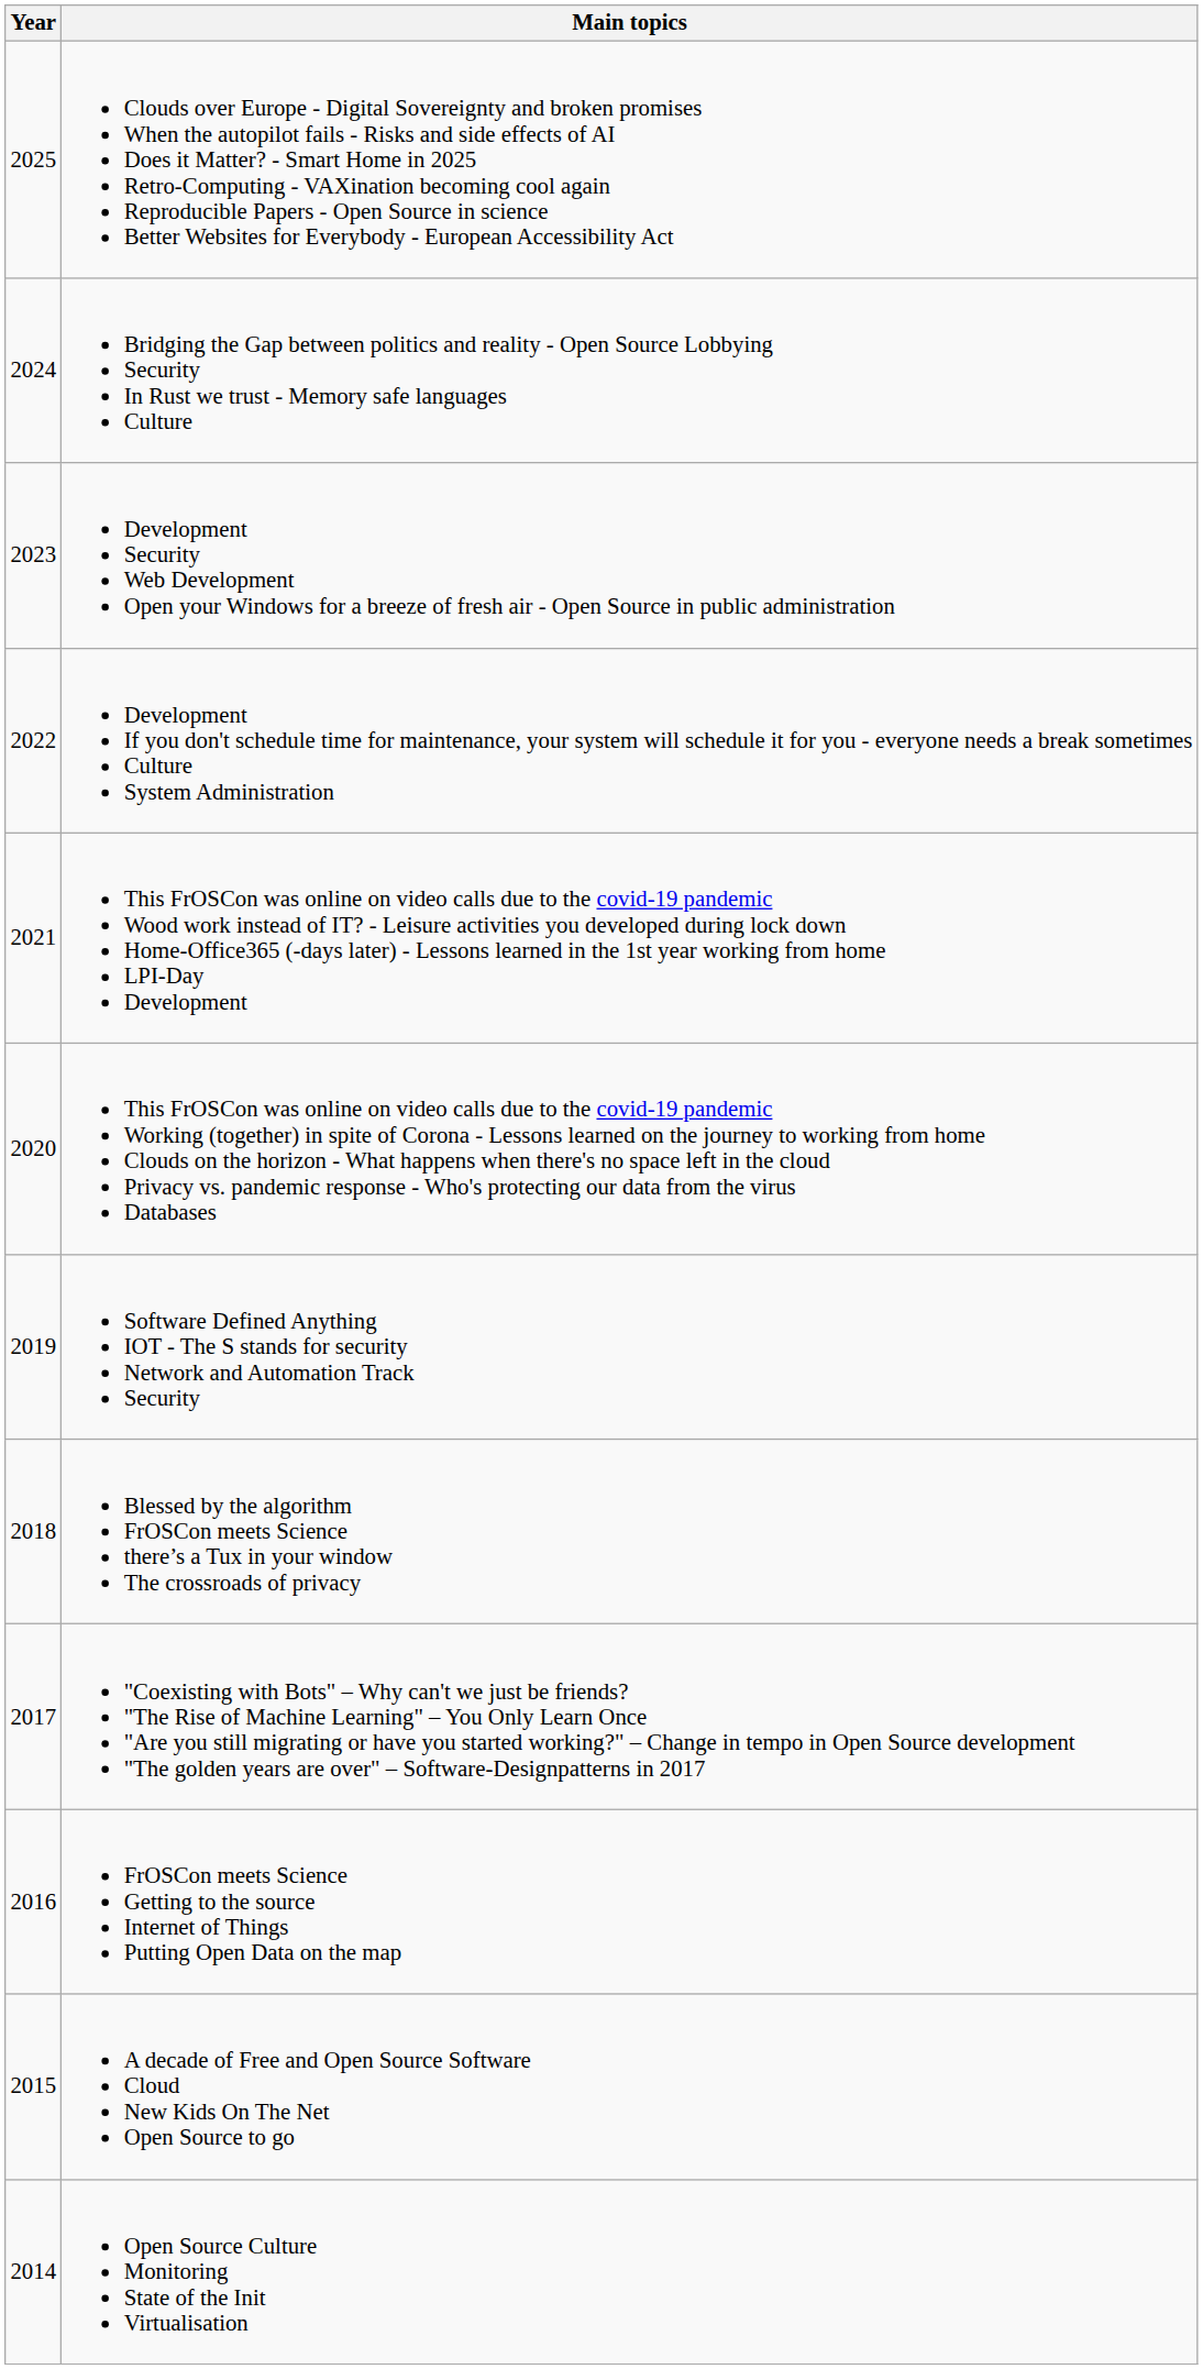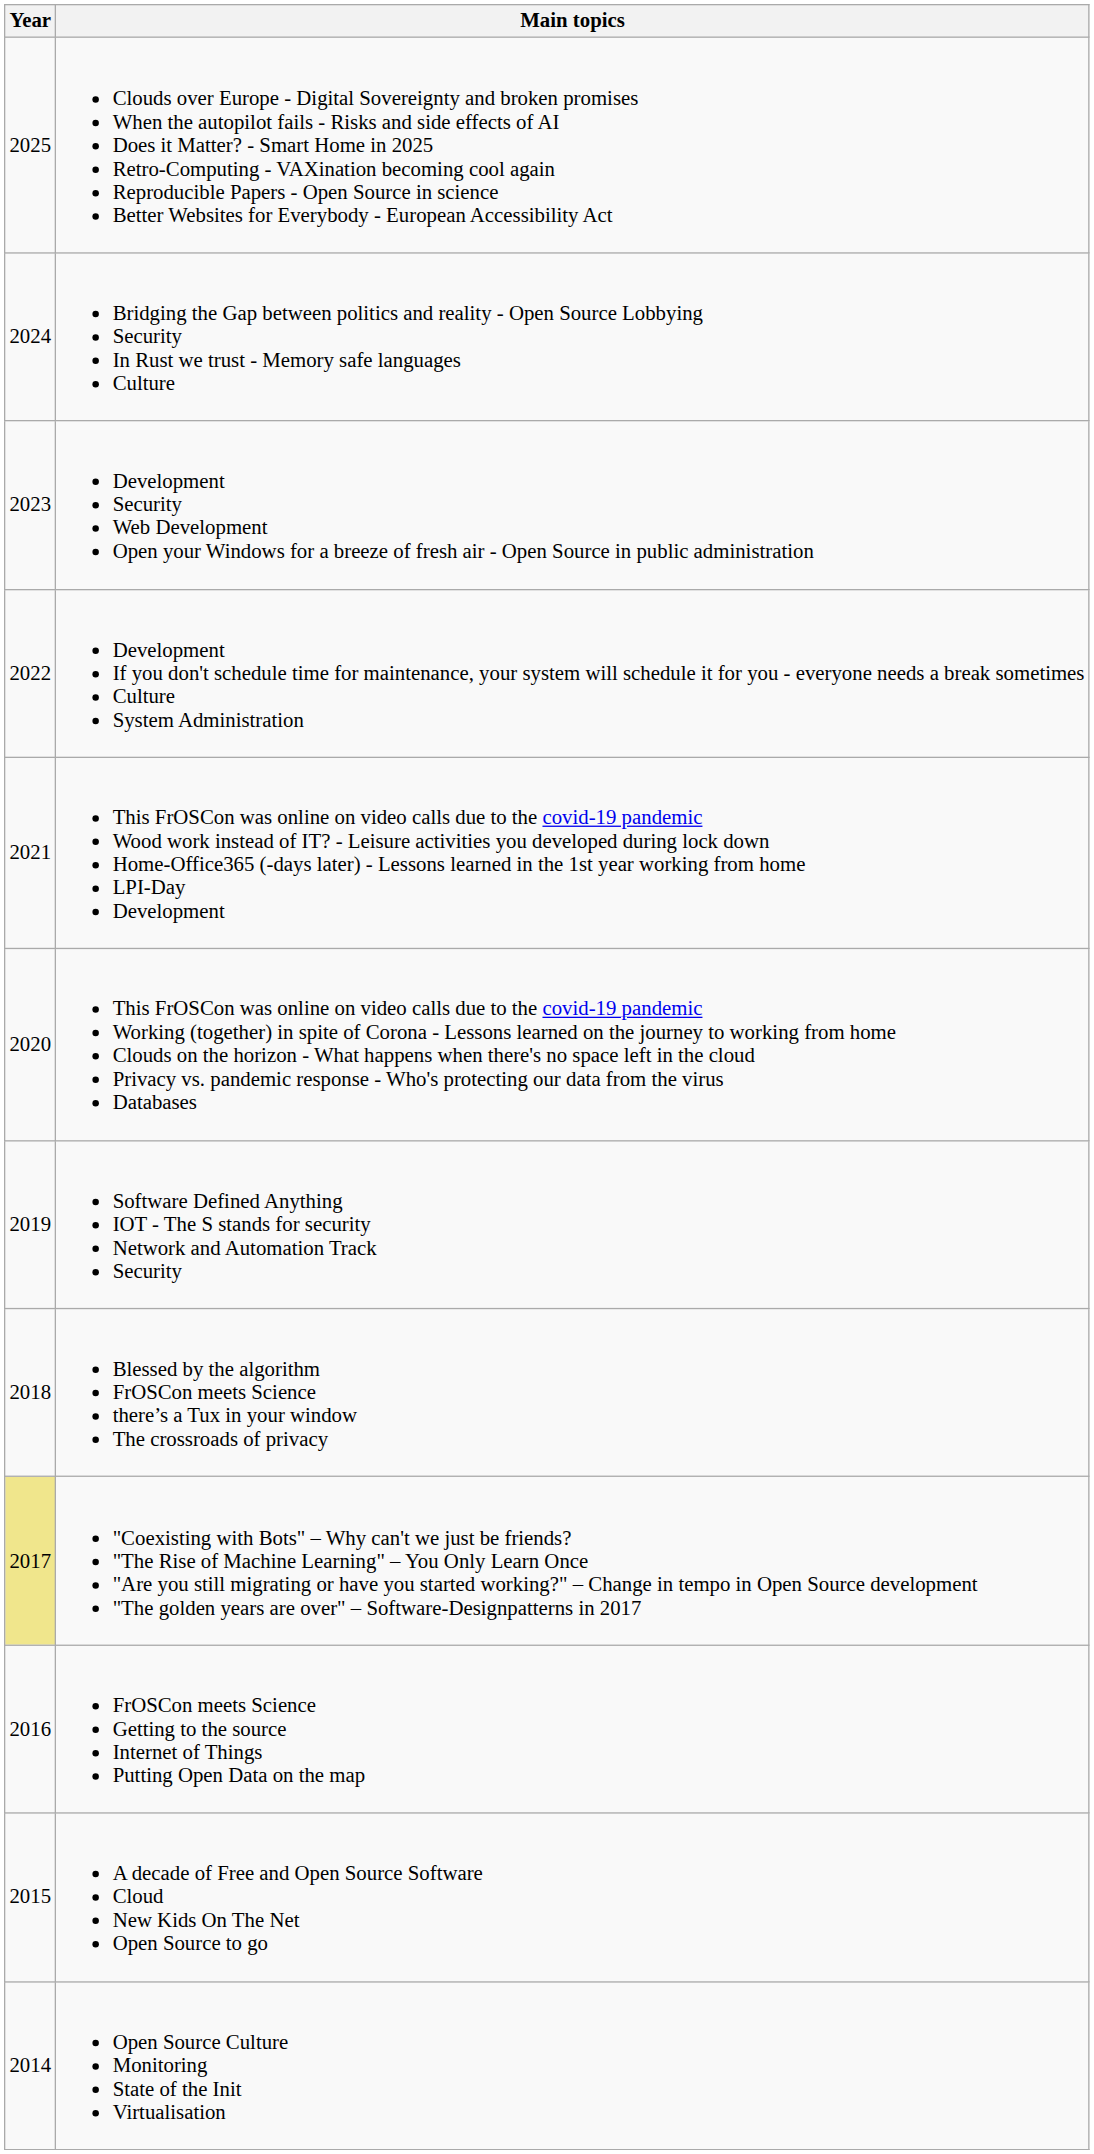row 10 | Year: no background -> khaki background
